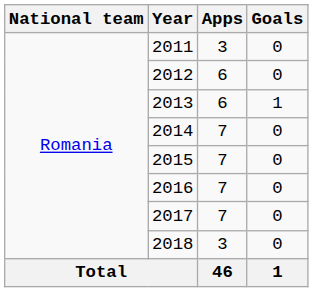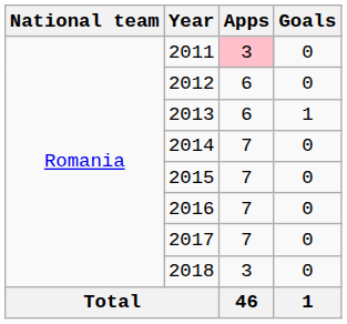2011 | Apps: no background -> pink background
